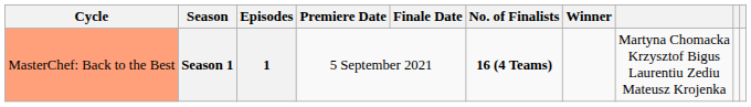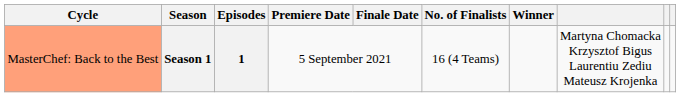Season 1 | No. of Finalists: bold -> normal
